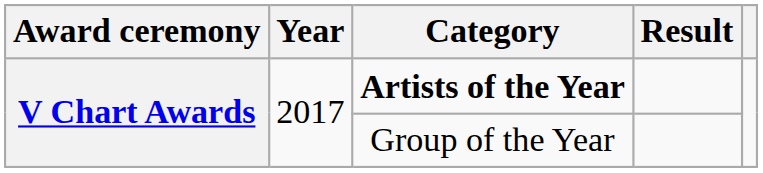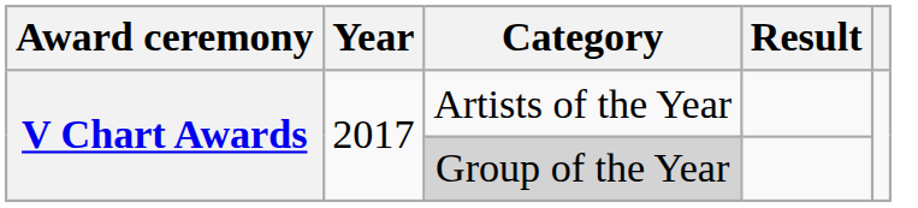Artists of the Year | Category: bold -> normal
Group of the Year | Category: no background -> lightgrey background
